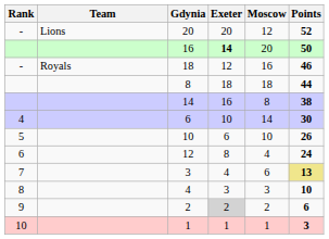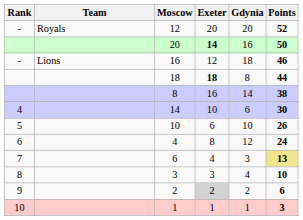columns swapped: Moscow <-> Gdynia
row 2 | Team: Lions -> Royals
row 4 | Team: Royals -> Lions
row 5 | Exeter: normal -> bold
